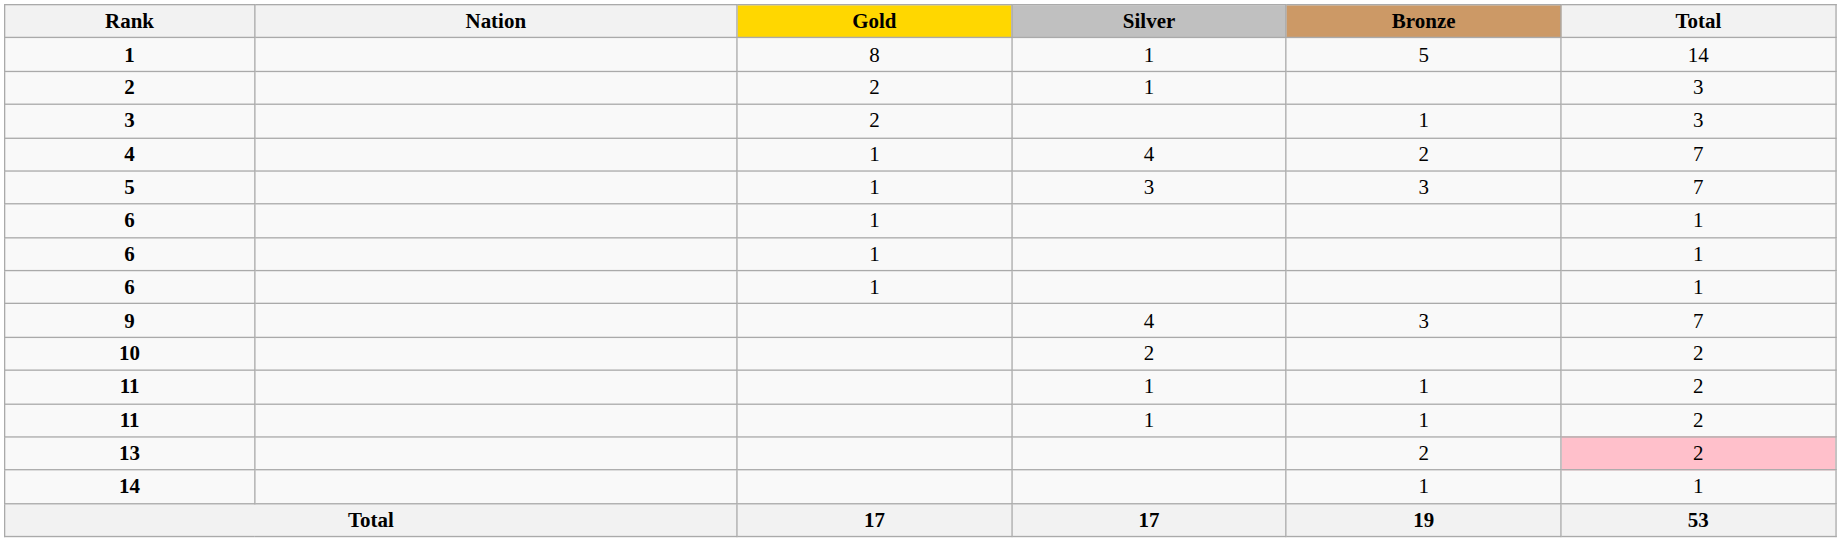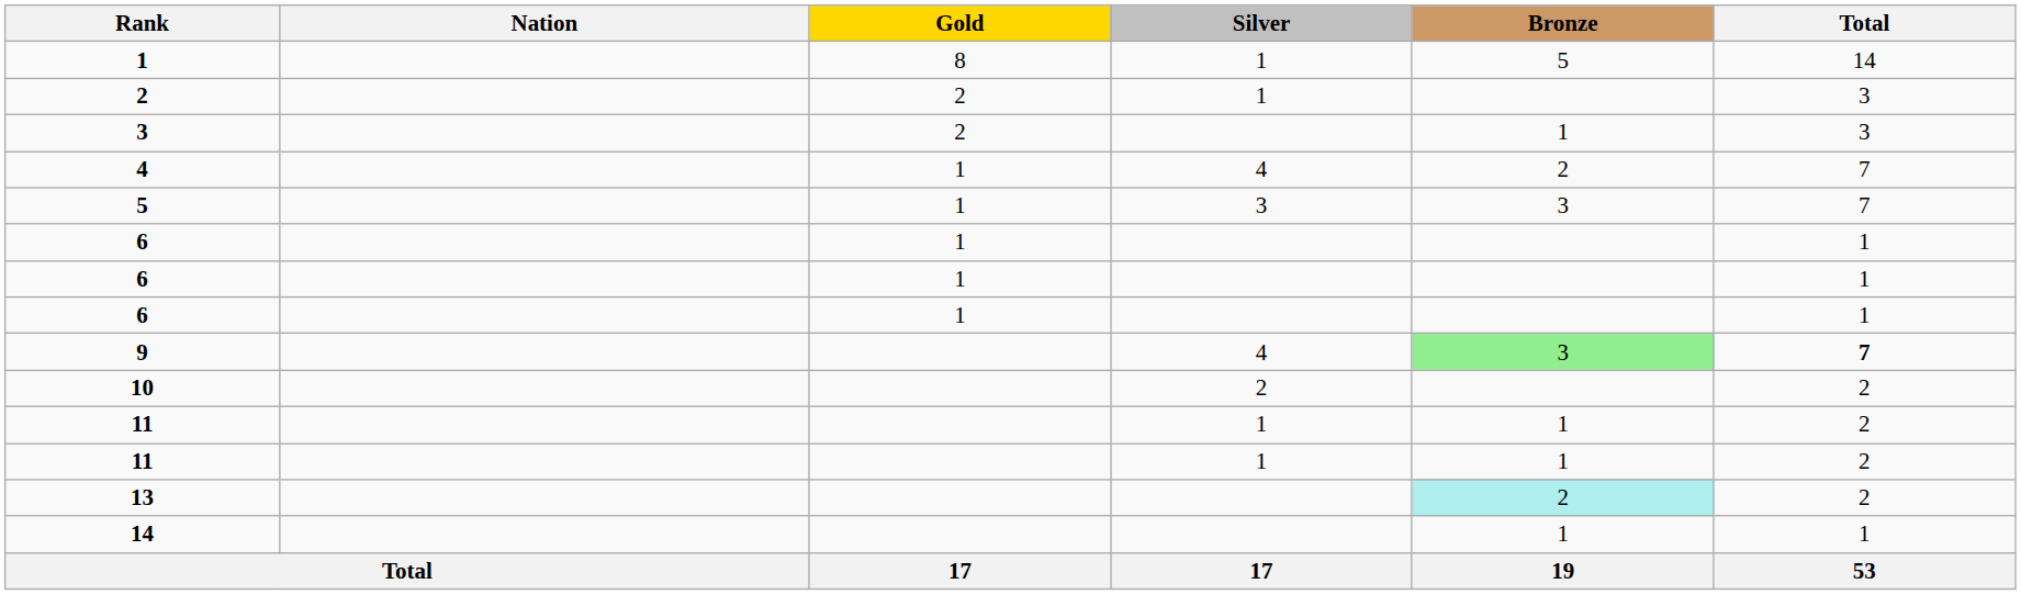9 | Bronze: no background -> lightgreen background
9 | Total: normal -> bold
13 | Bronze: no background -> paleturquoise background
13 | Total: pink background -> no background
